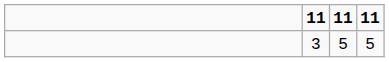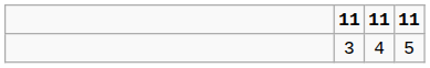row 2 | column 3: 5 -> 4
